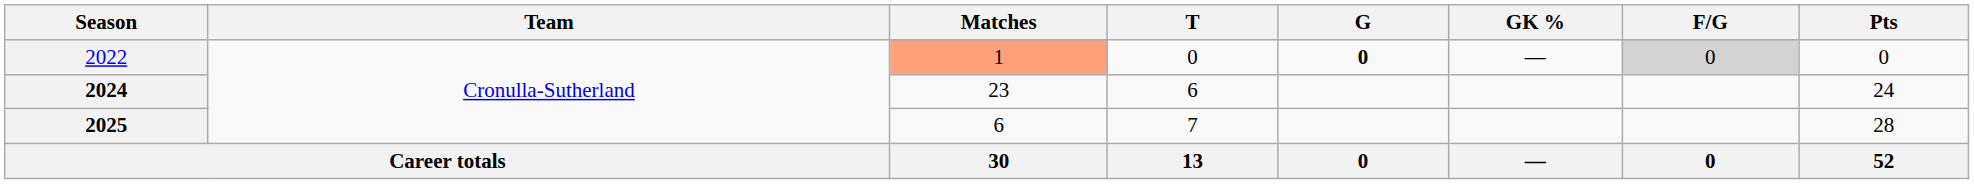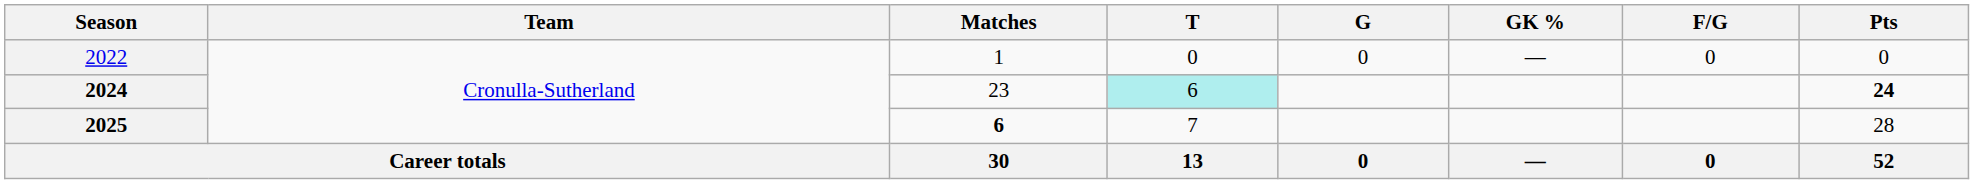2022 | Matches: lightsalmon background -> no background
2022 | G: bold -> normal
2022 | F/G: lightgrey background -> no background
2024 | T: no background -> paleturquoise background
2024 | Pts: normal -> bold
2025 | Matches: normal -> bold
